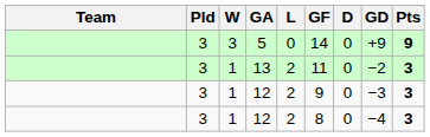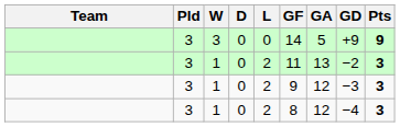columns swapped: D <-> GA
